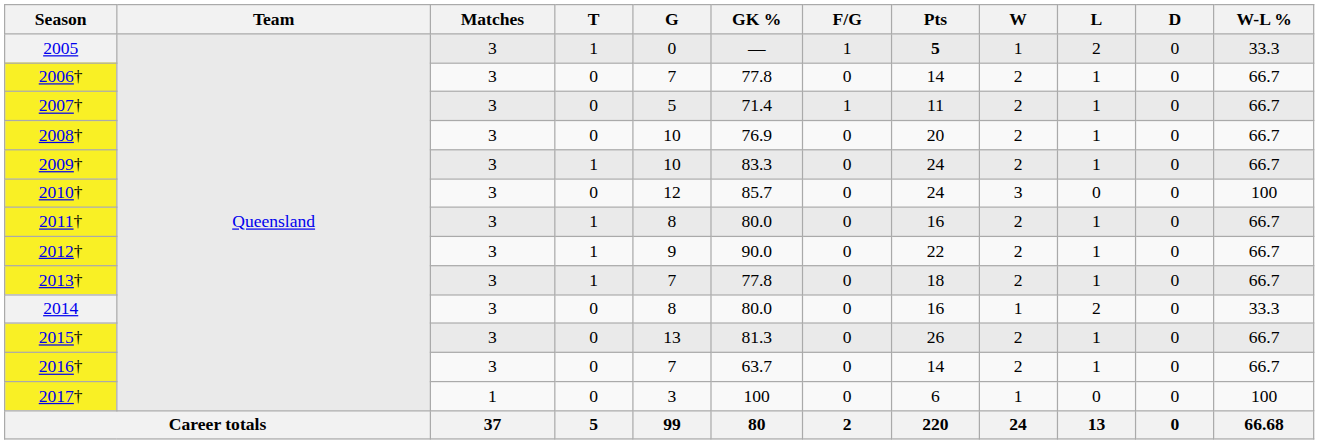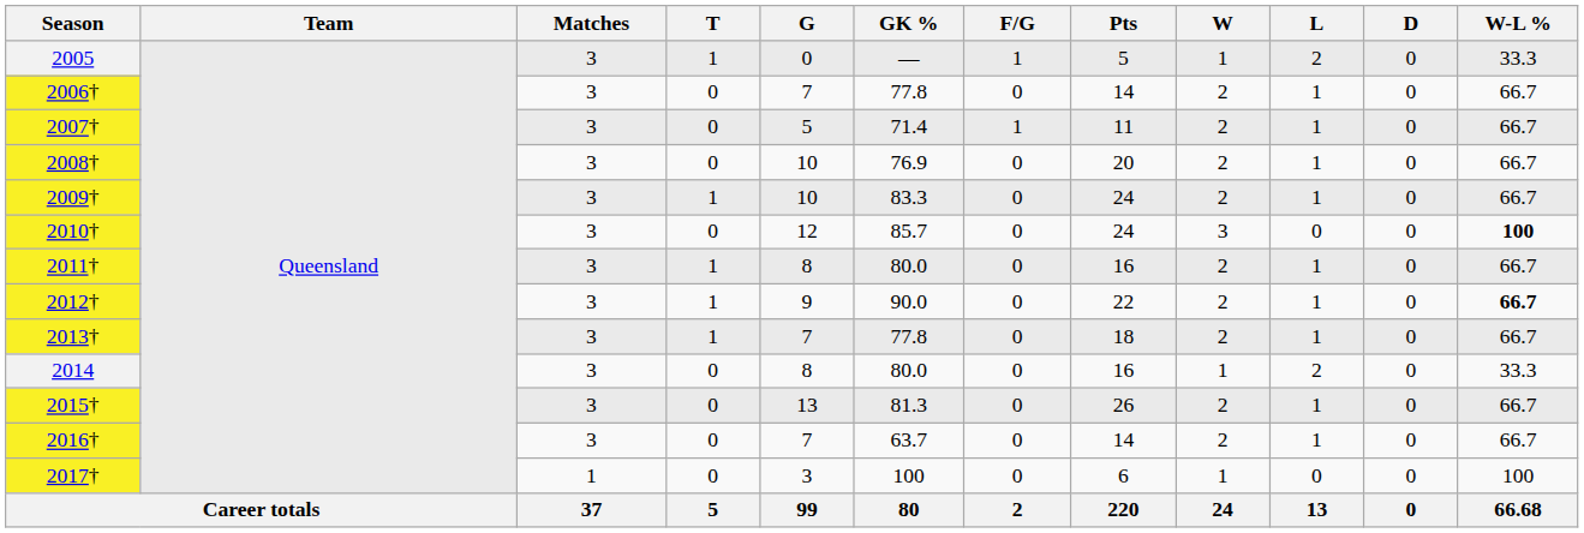2005 | Pts: bold -> normal
2010† | W-L %: normal -> bold
2012† | W-L %: normal -> bold
